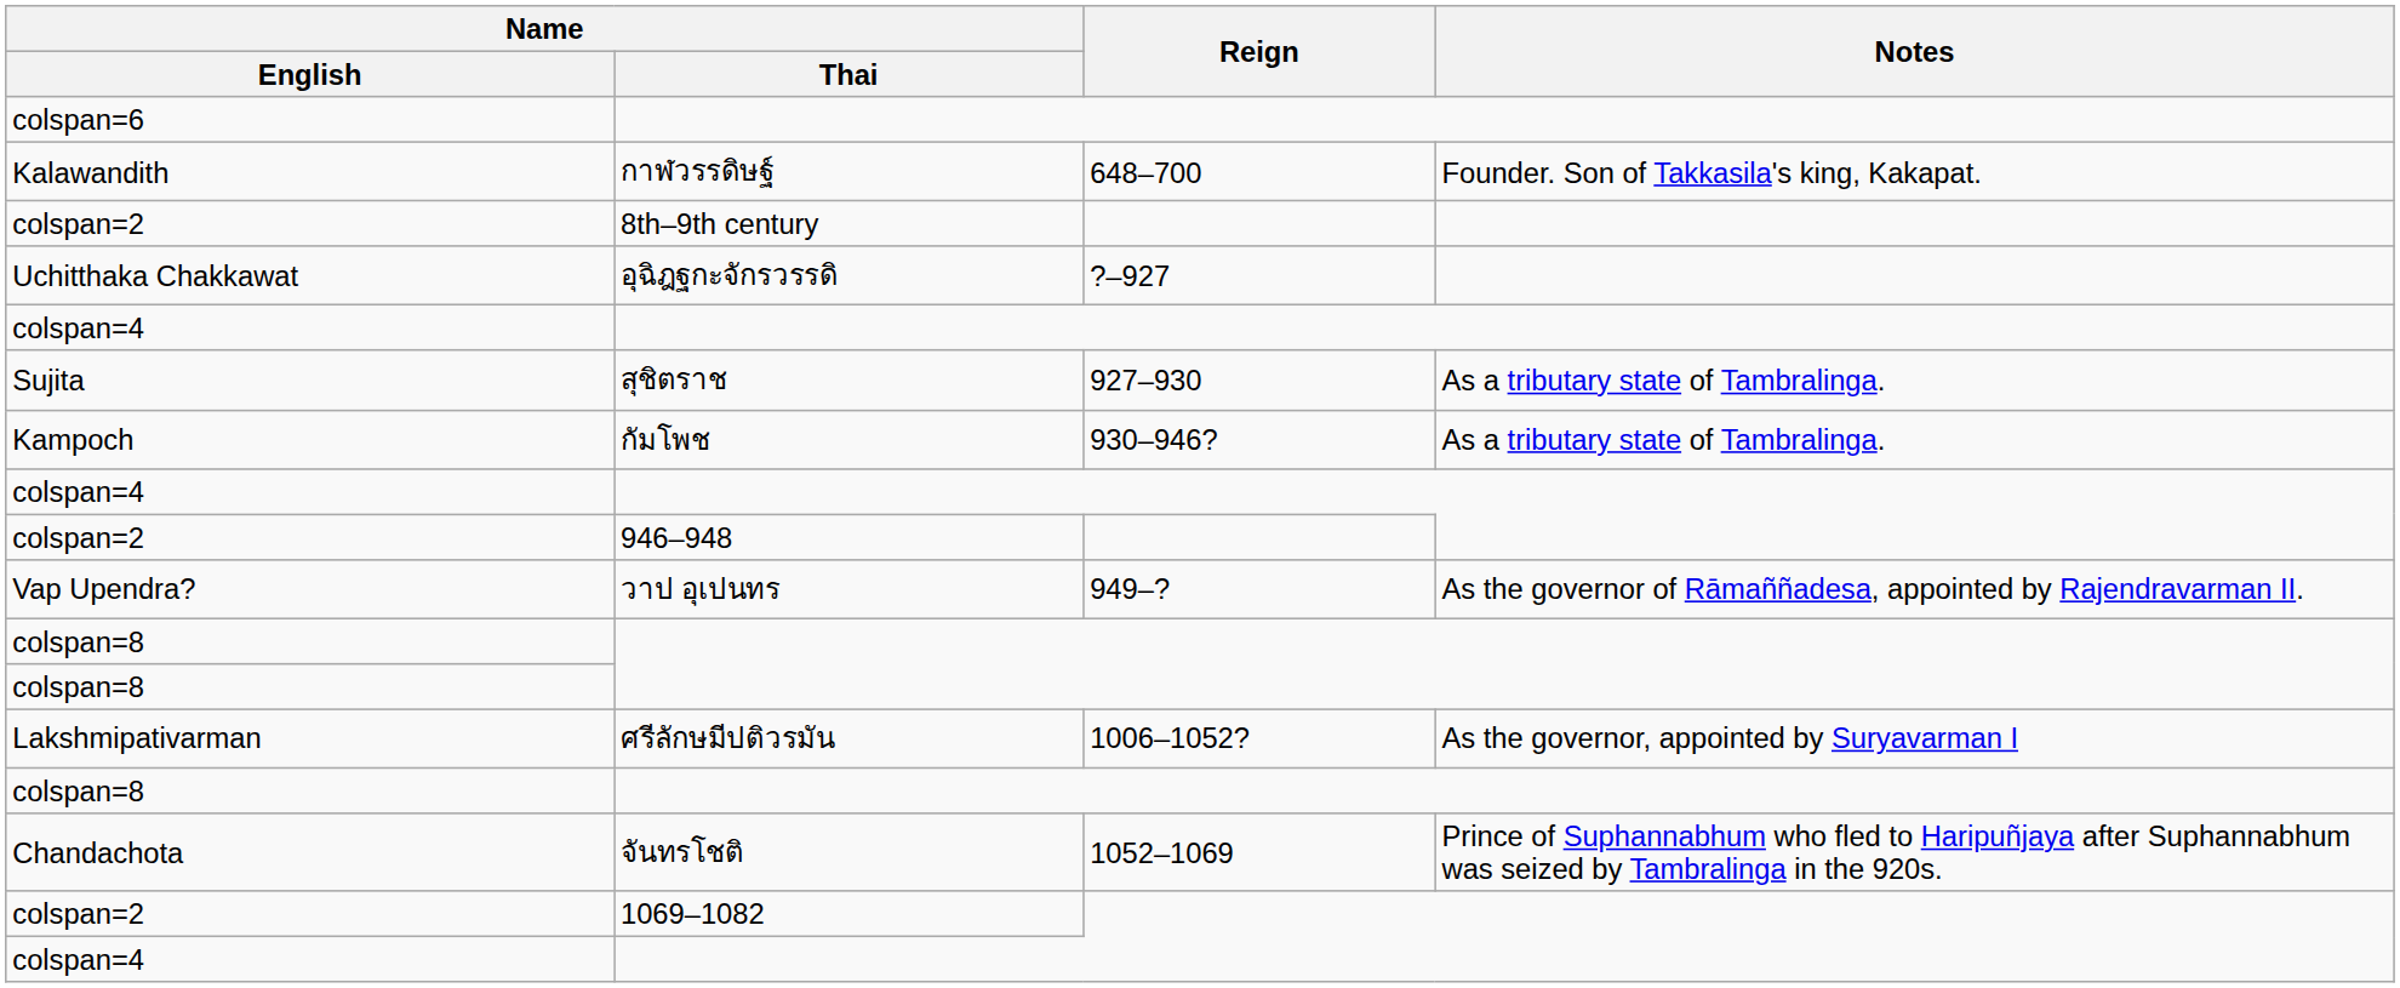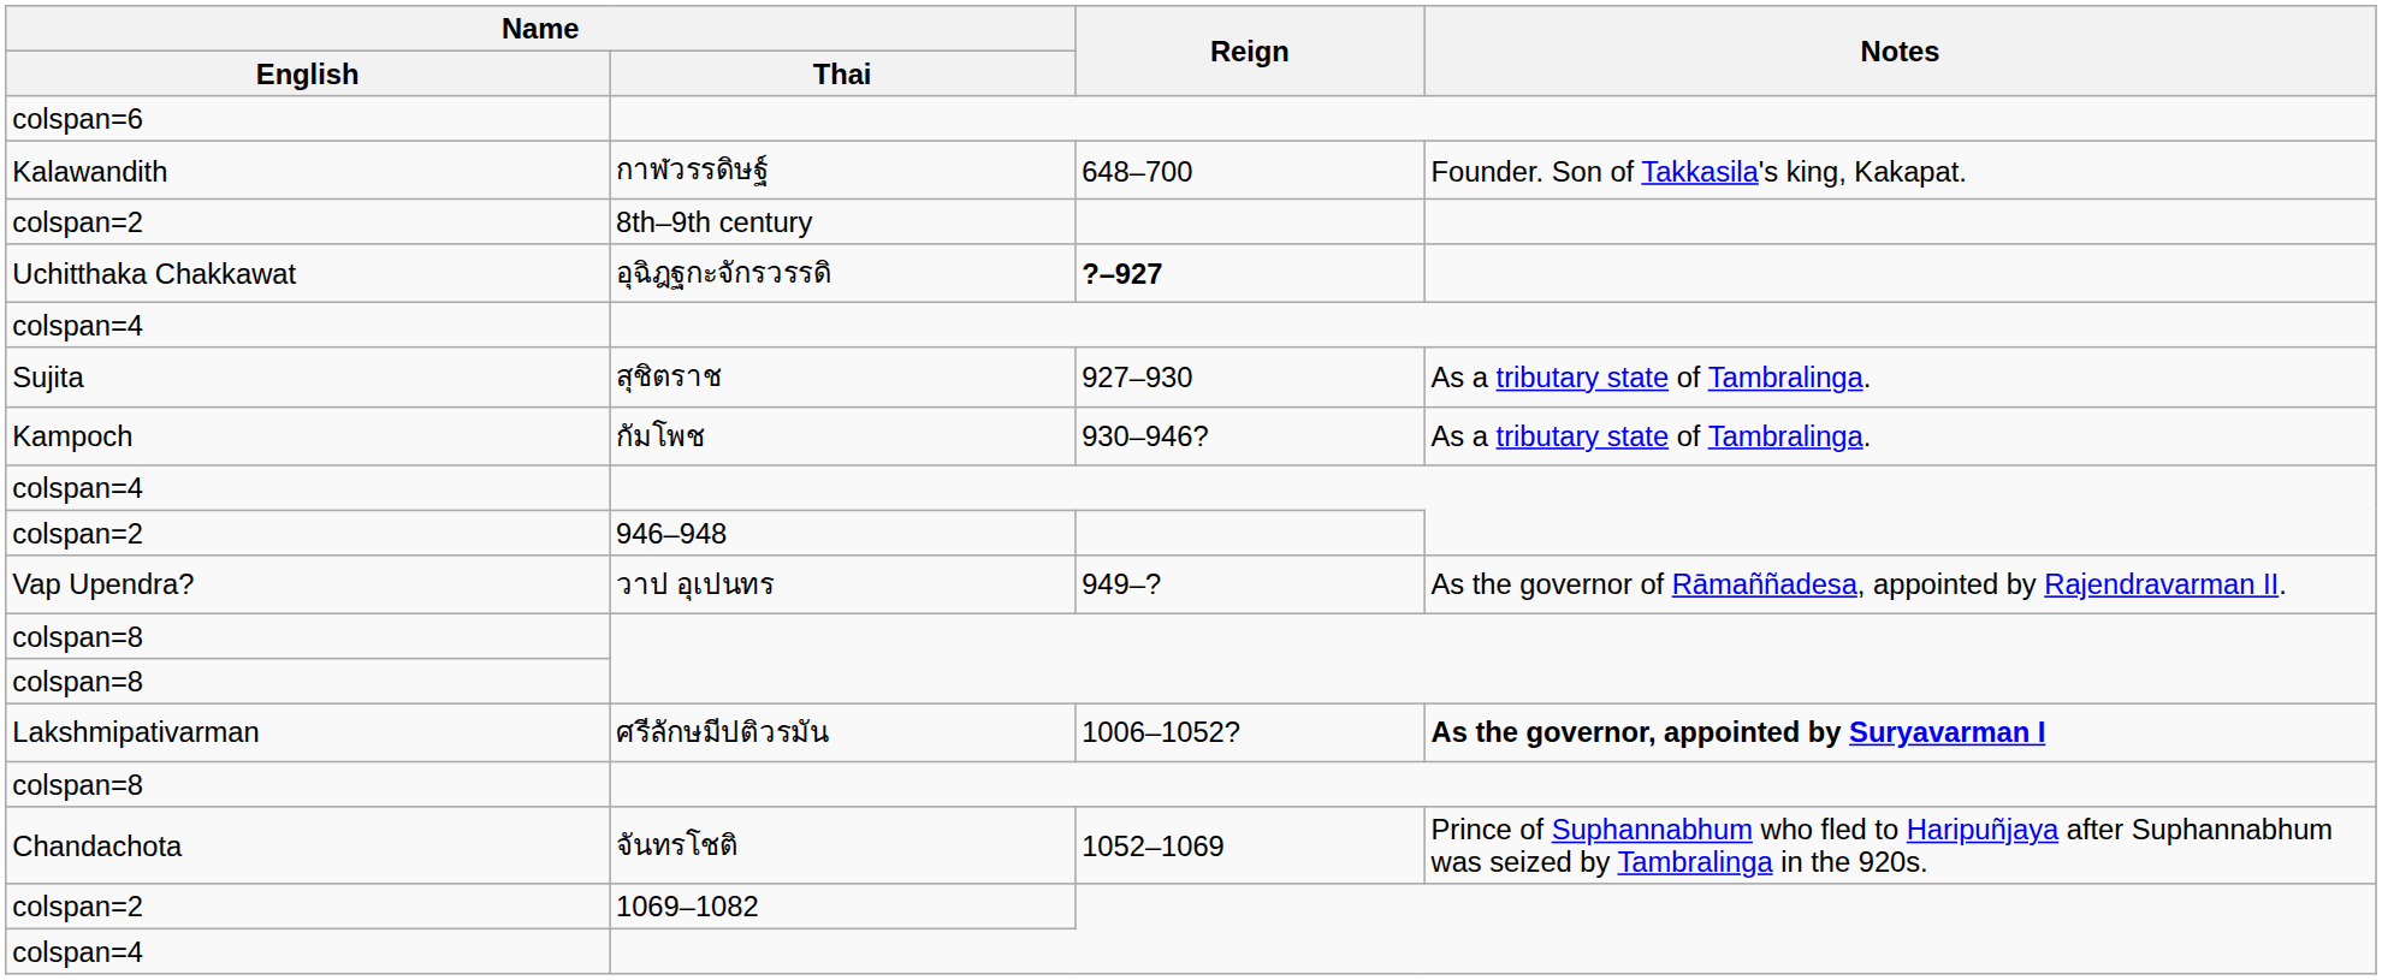Uchitthaka Chakkawat | Reign: normal -> bold
Lakshmipativarman | Notes: normal -> bold
